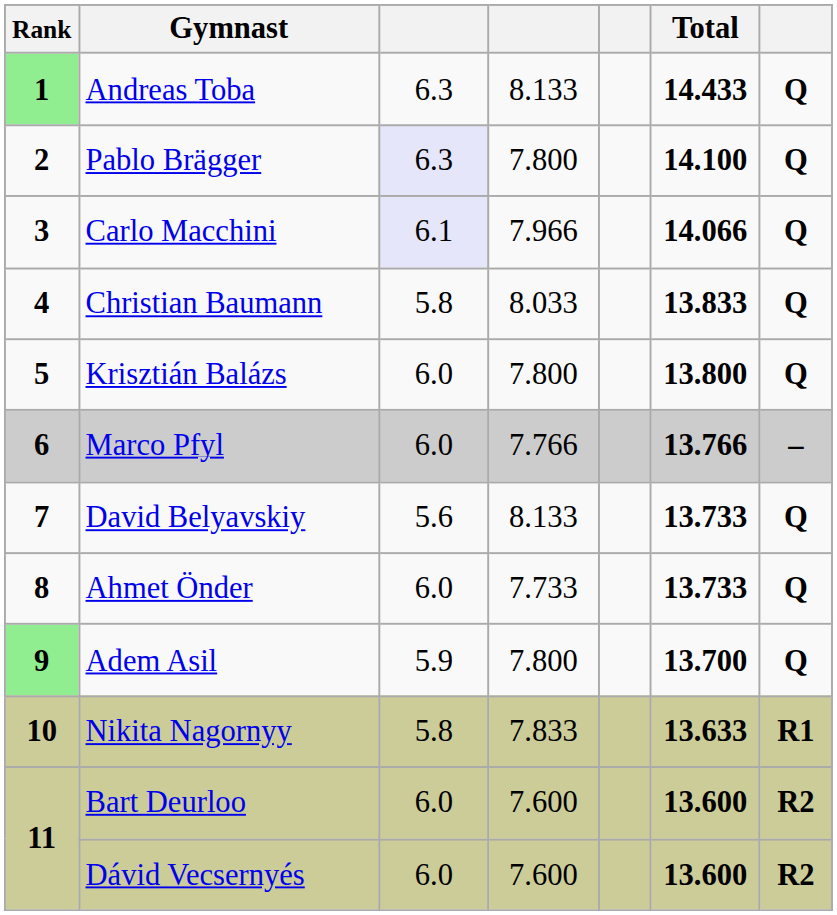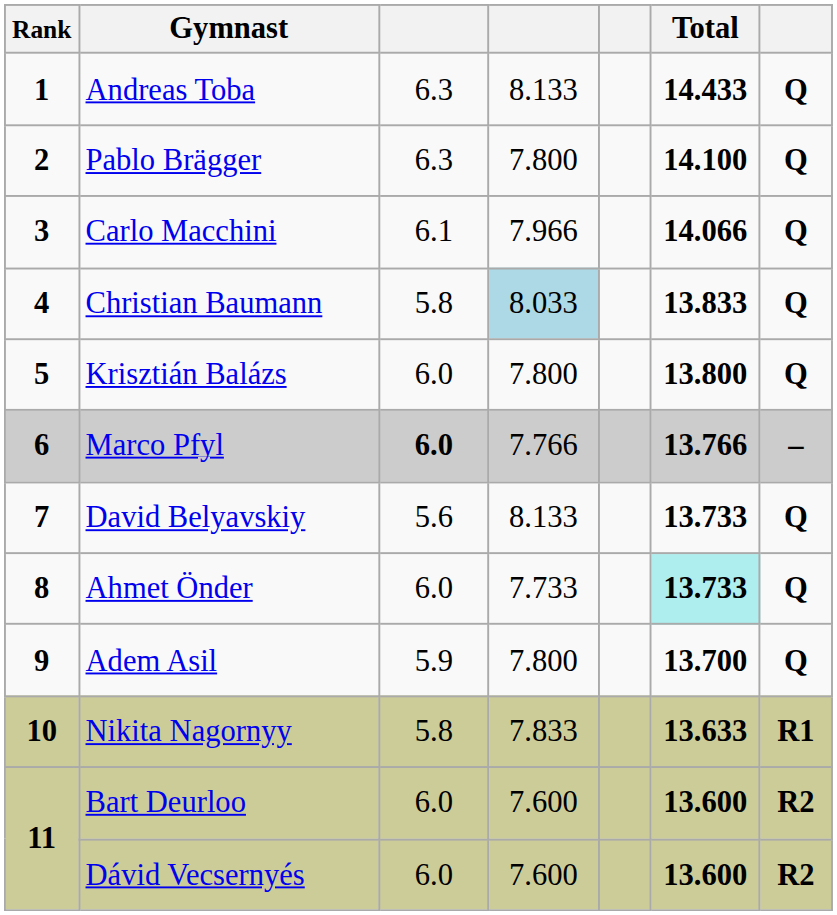Andreas Toba | Rank: lightgreen background -> no background
Pablo Brägger | column 3: lavender background -> no background
Carlo Macchini | column 3: lavender background -> no background
Christian Baumann | column 4: no background -> lightblue background
Marco Pfyl | column 3: normal -> bold
Ahmet Önder | Total: no background -> paleturquoise background
Adem Asil | Rank: lightgreen background -> no background
